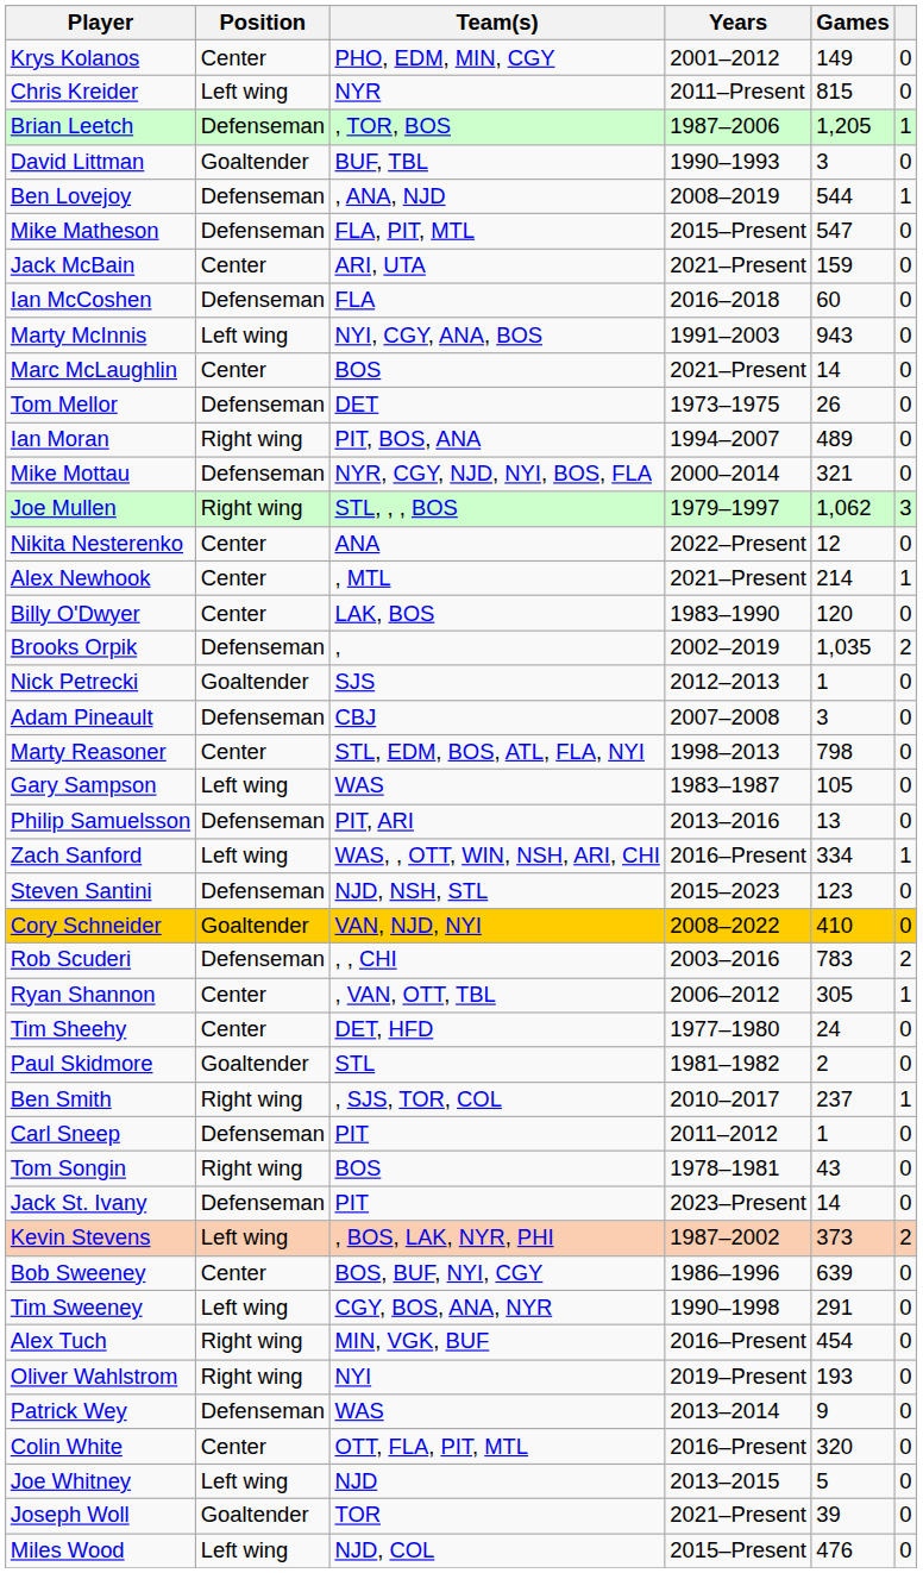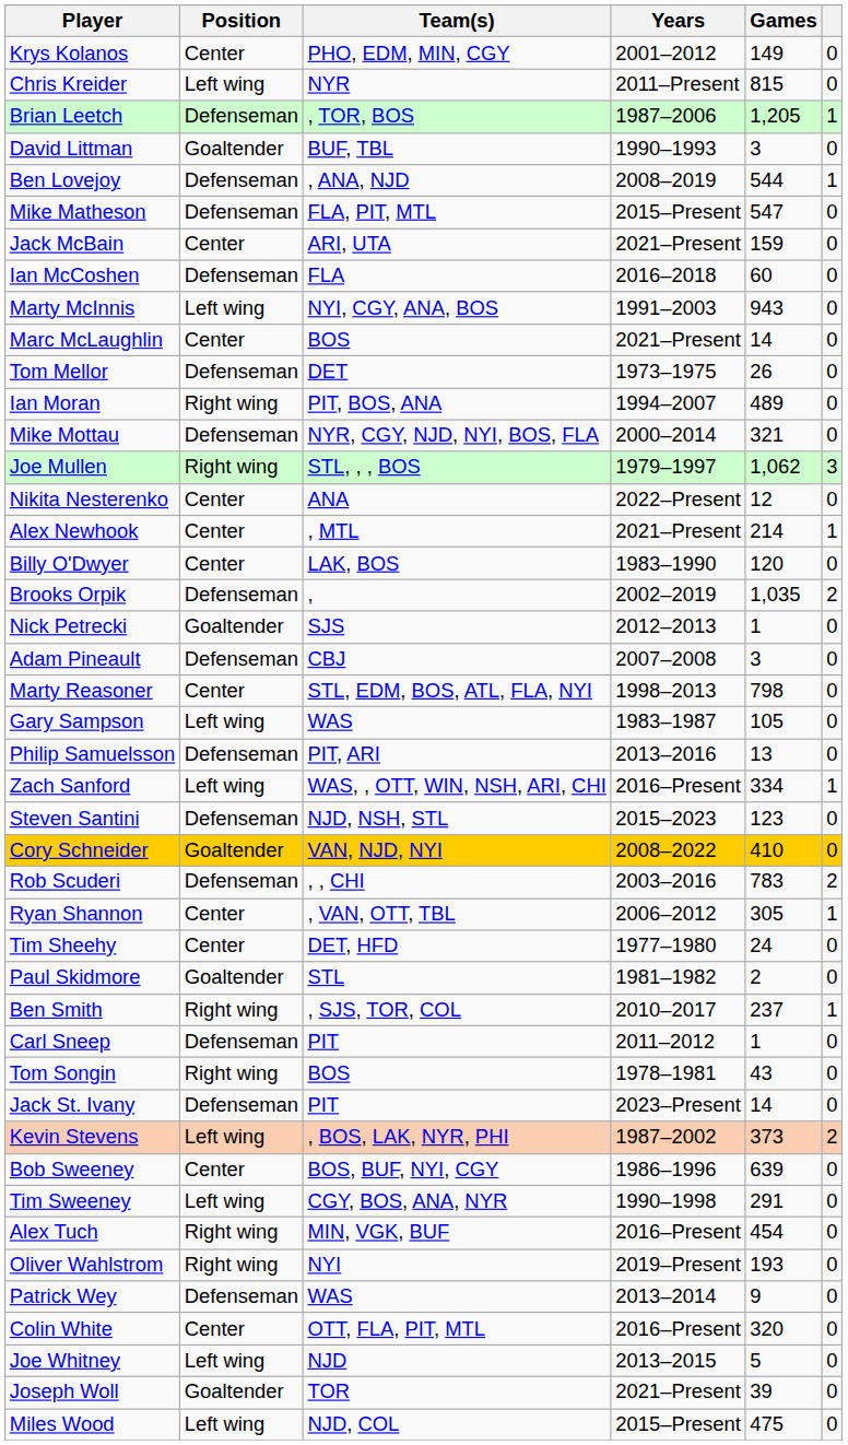Miles Wood | Games: 476 -> 475
